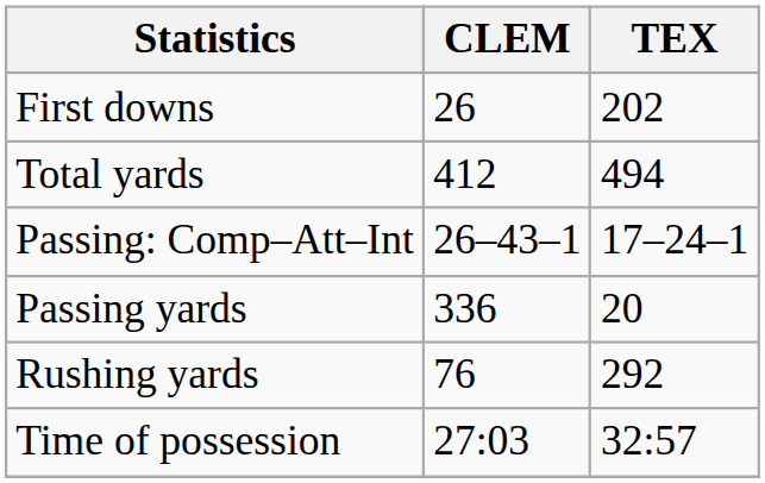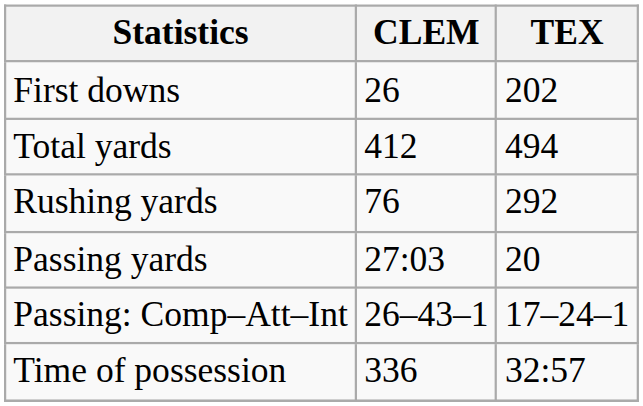rows swapped: Rushing yards <-> Passing: Comp–Att–Int
Passing yards | CLEM: 336 -> 27:03
Time of possession | CLEM: 27:03 -> 336
